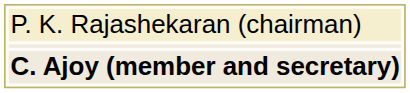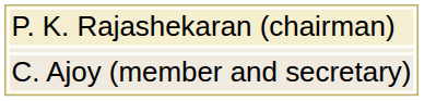C. Ajoy (member and secretary) | column 1: bold -> normal
